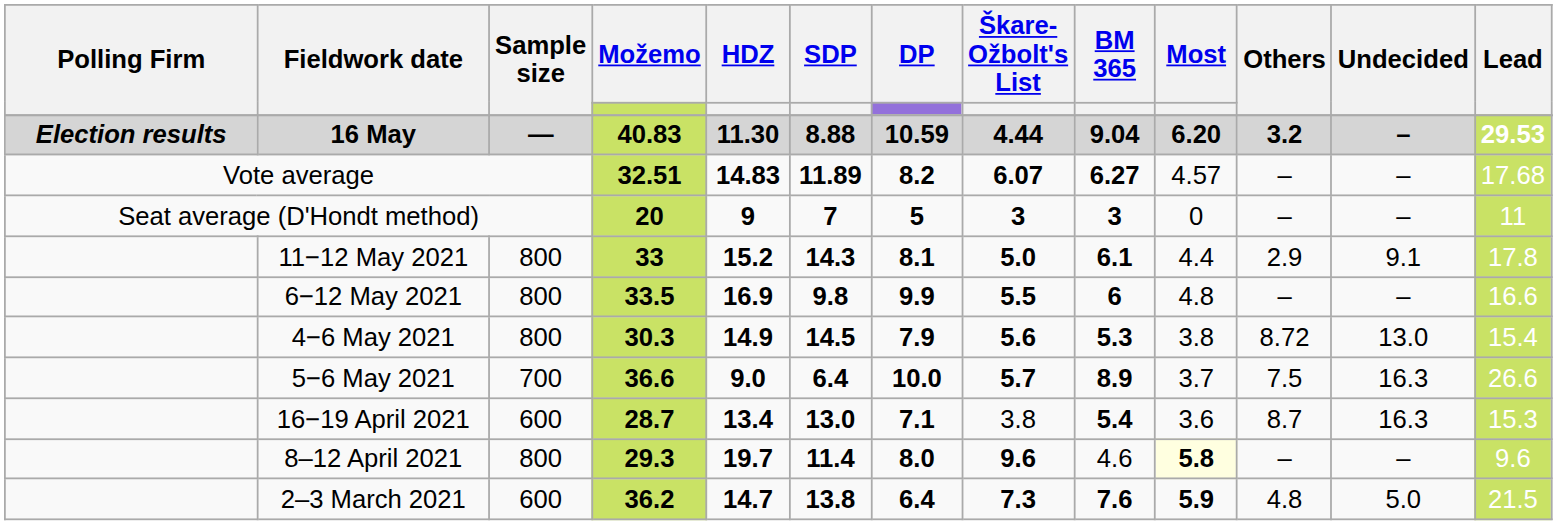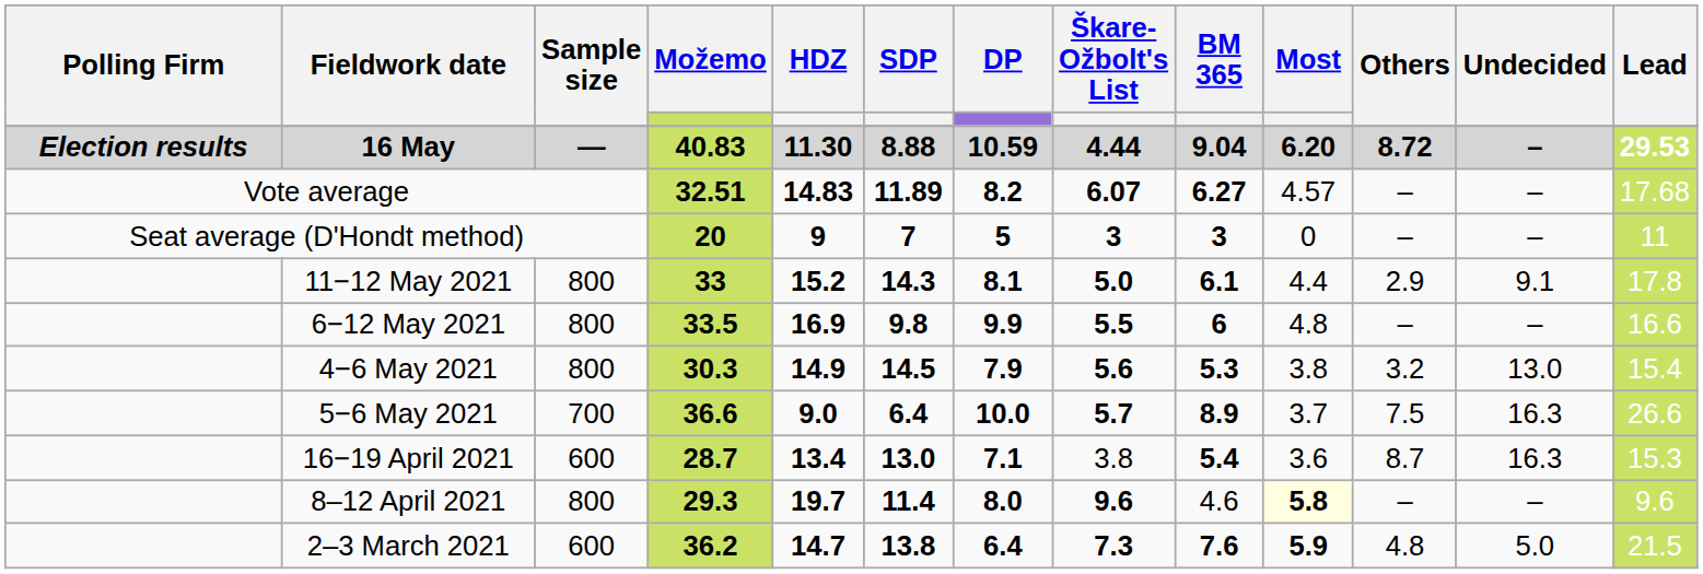16 May | Others: 3.2 -> 8.72
4−6 May 2021 | Others: 8.72 -> 3.2
